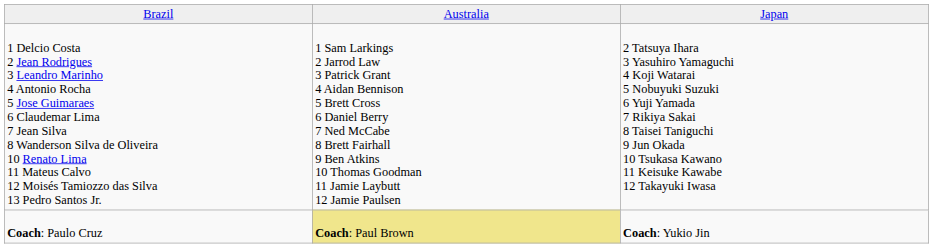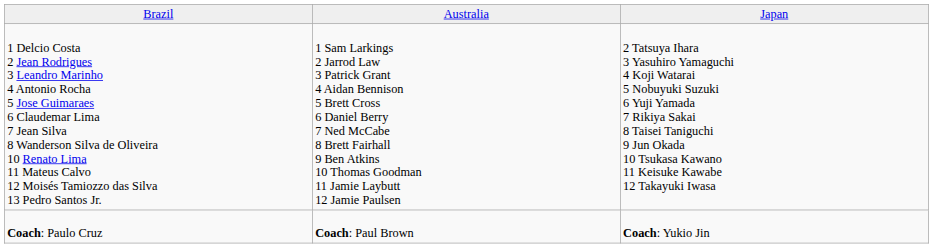Coach: Paulo Cruz | column 2: khaki background -> no background
